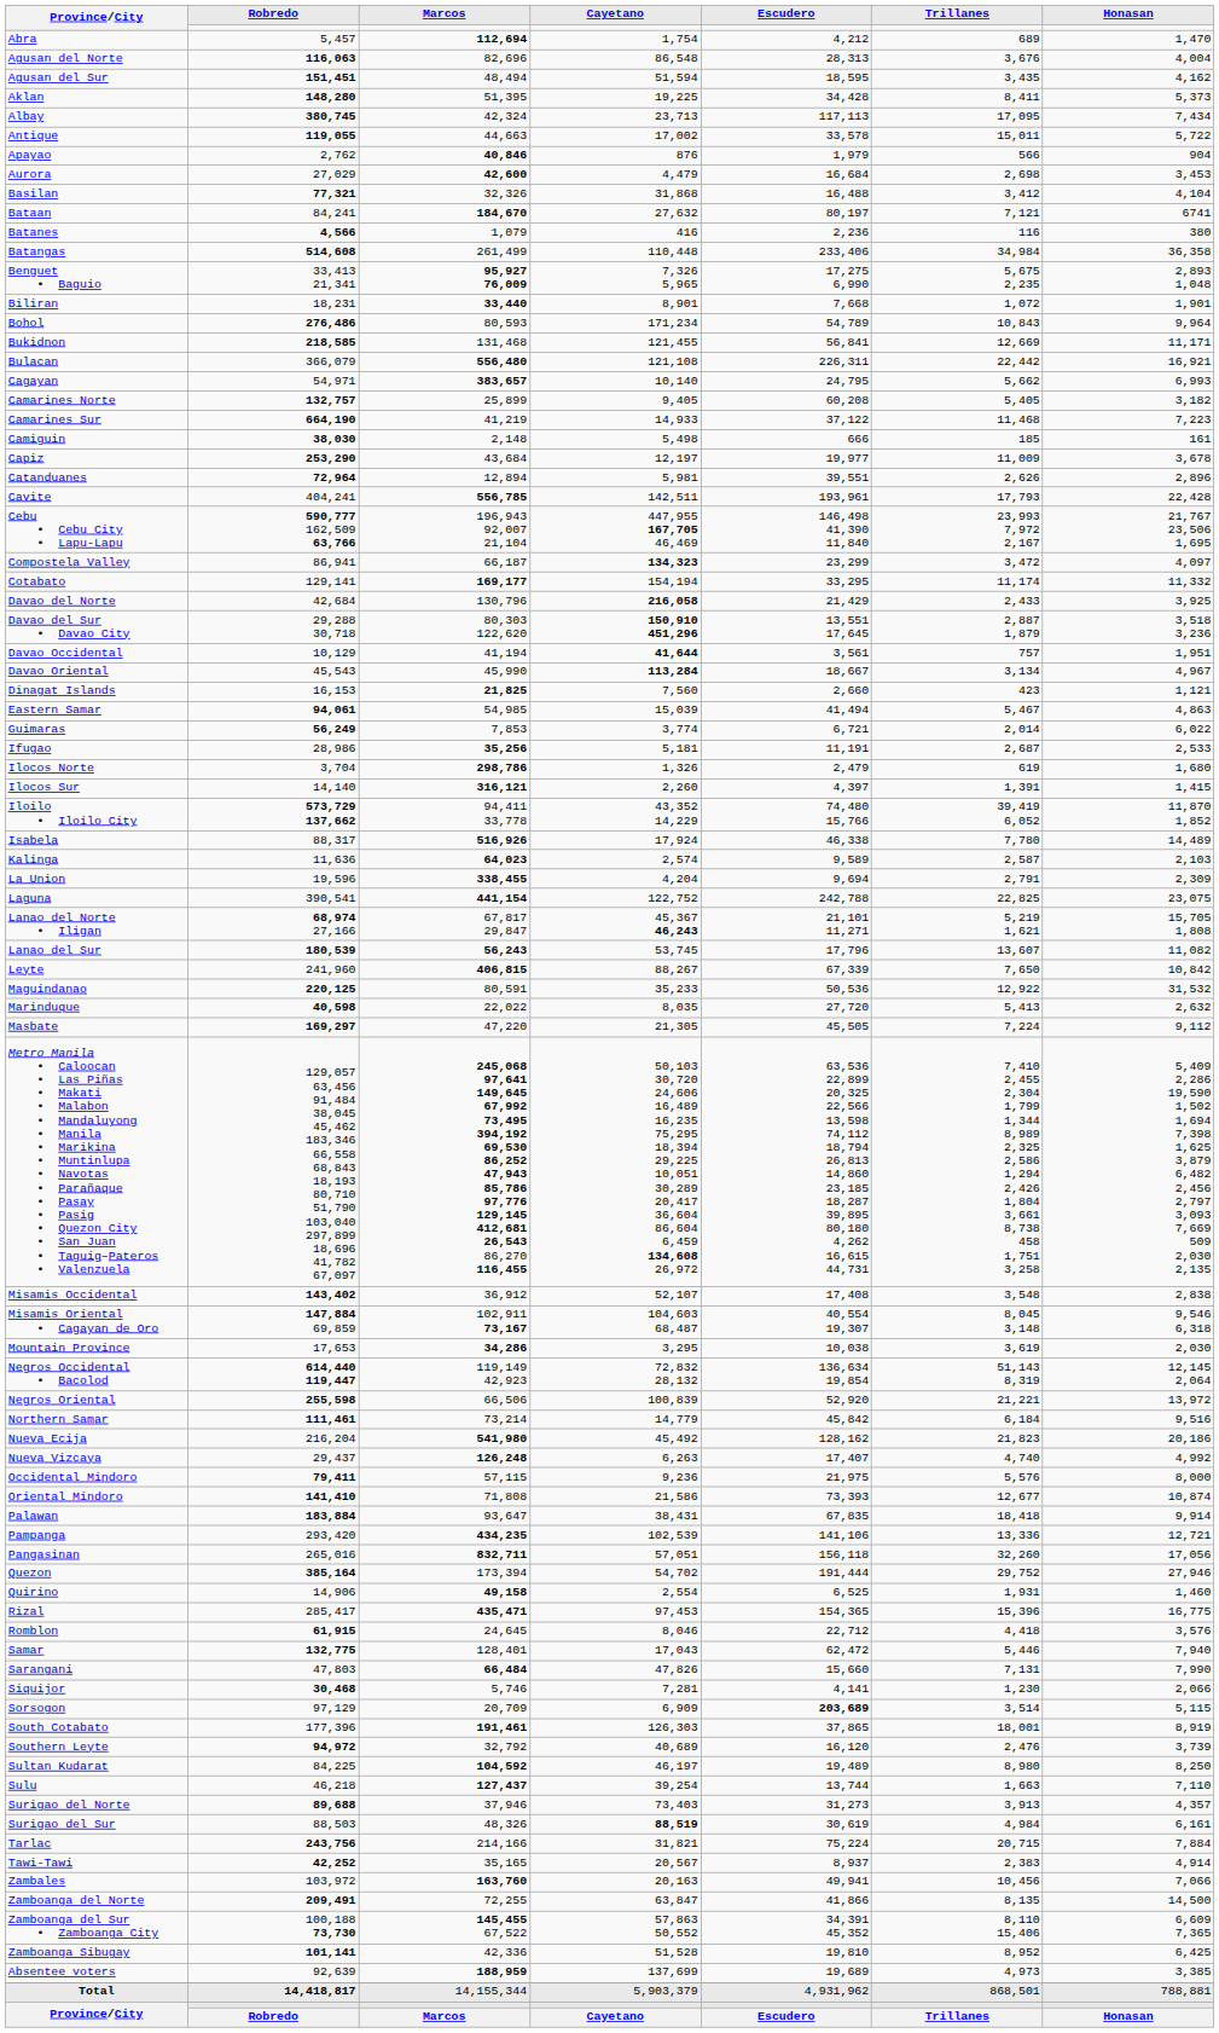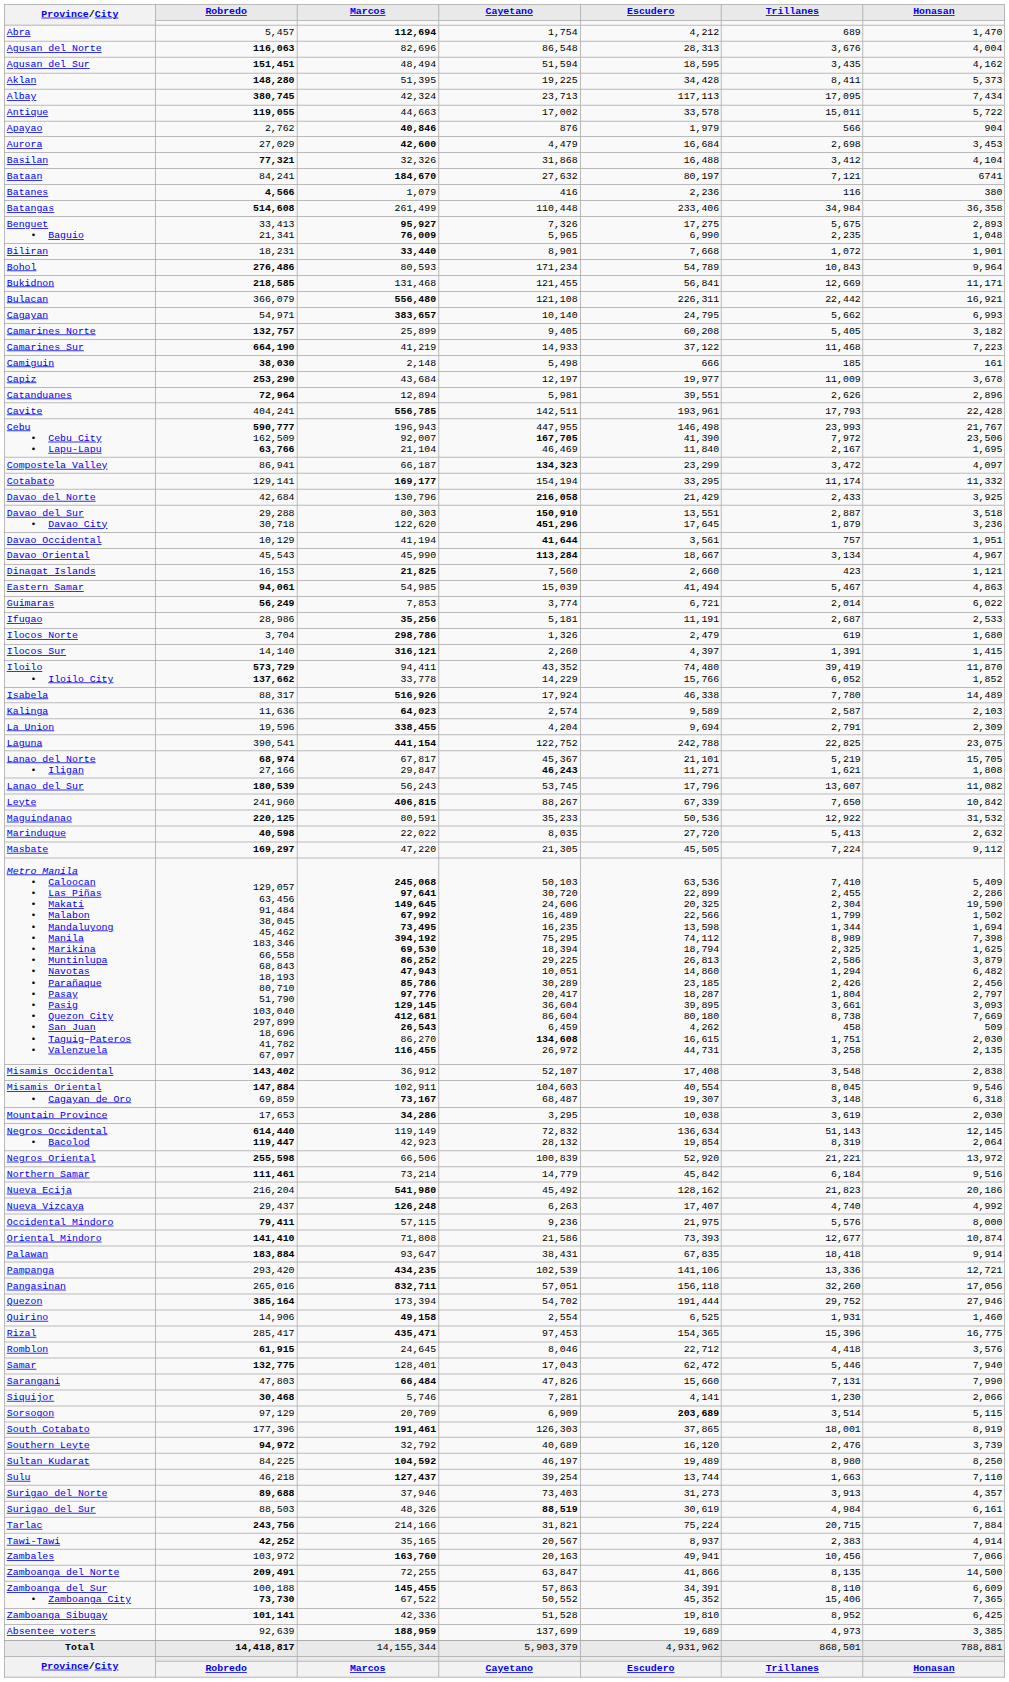Lanao del Sur | Marcos: bold -> normal
